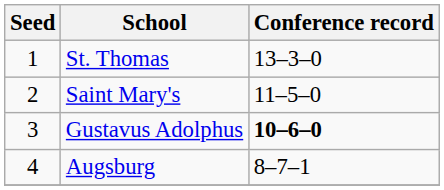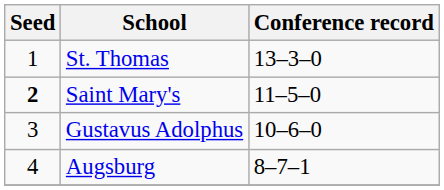Saint Mary's | Seed: normal -> bold
Gustavus Adolphus | Conference record: bold -> normal
